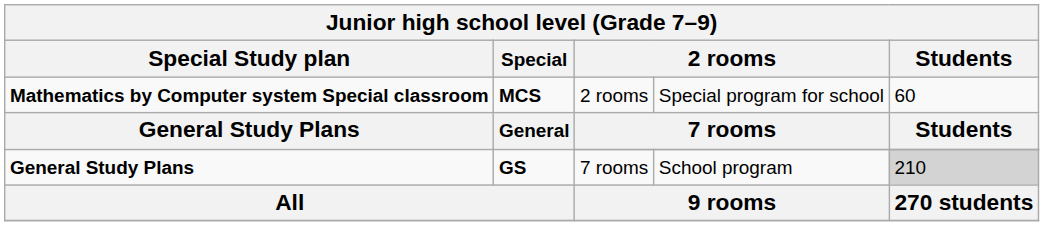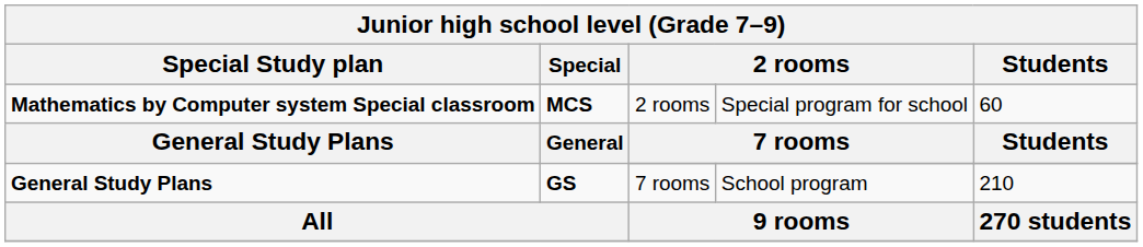7 rooms / School program | Students: lightgrey background -> no background
